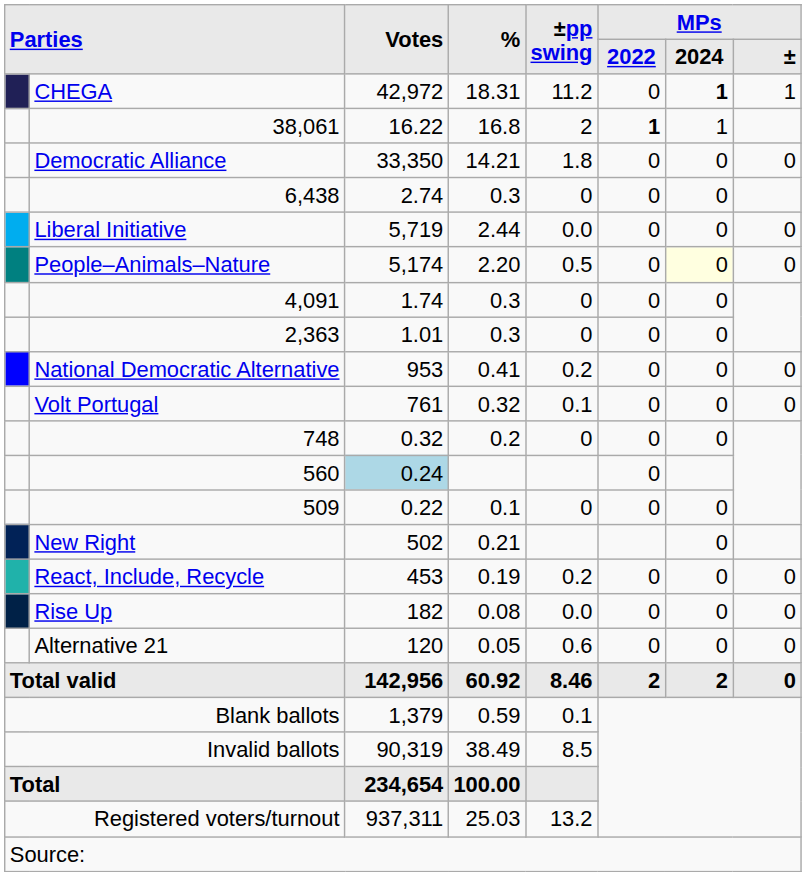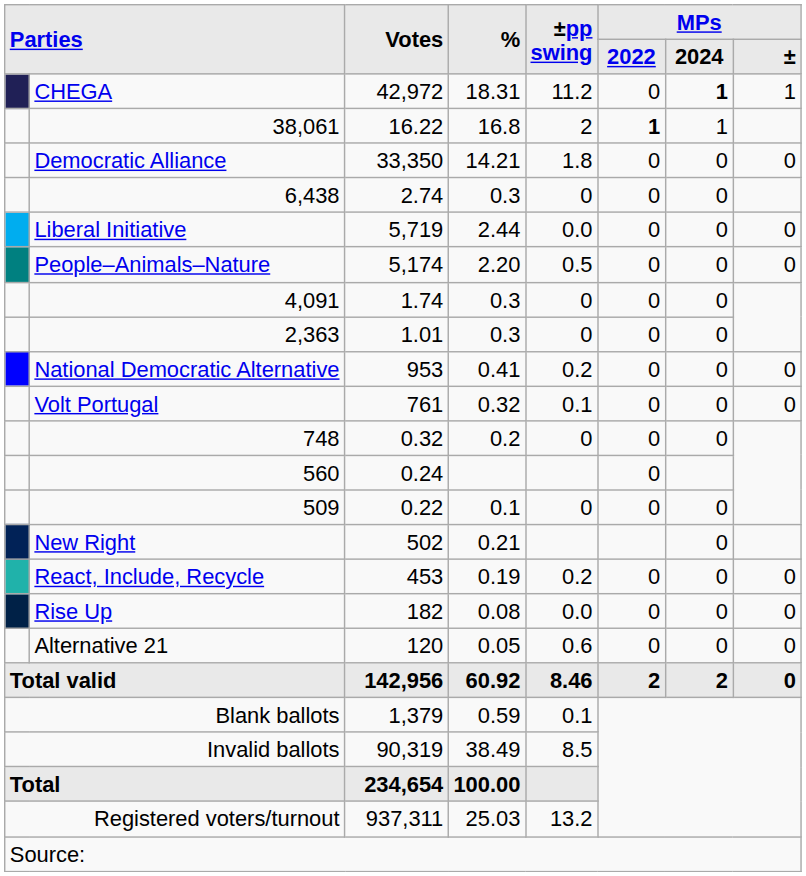People–Animals–Nature | MPs / 2024: lightyellow background -> no background
560 | Votes: lightblue background -> no background
